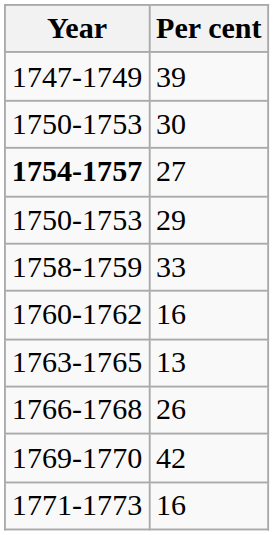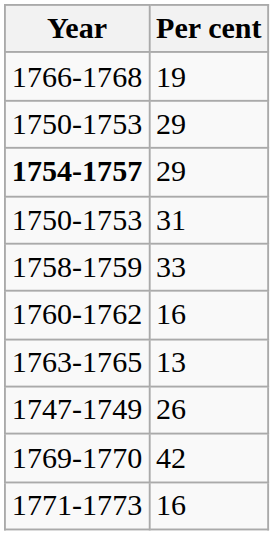row 2 | Year: 1747-1749 -> 1766-1768
row 2 | Per cent: 39 -> 19
row 3 | Per cent: 30 -> 29
row 4 | Per cent: 27 -> 29
row 5 | Per cent: 29 -> 31
row 9 | Year: 1766-1768 -> 1747-1749
